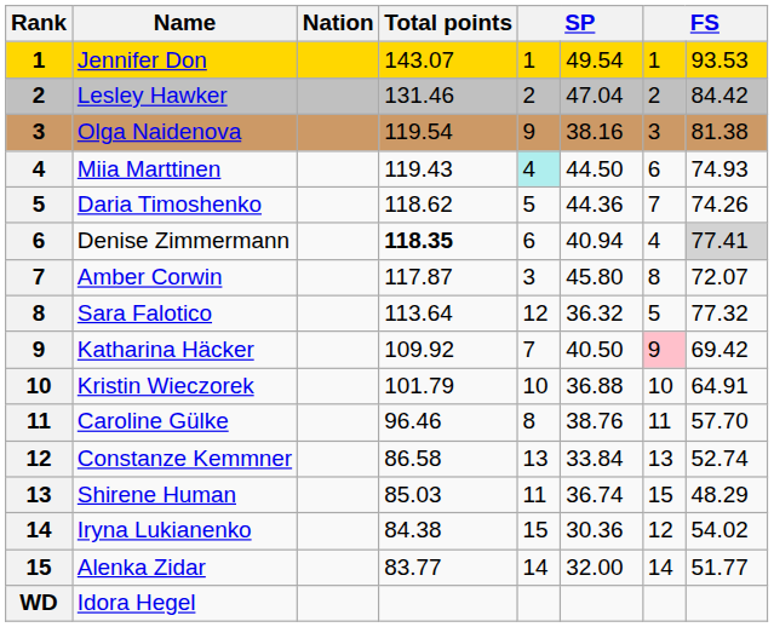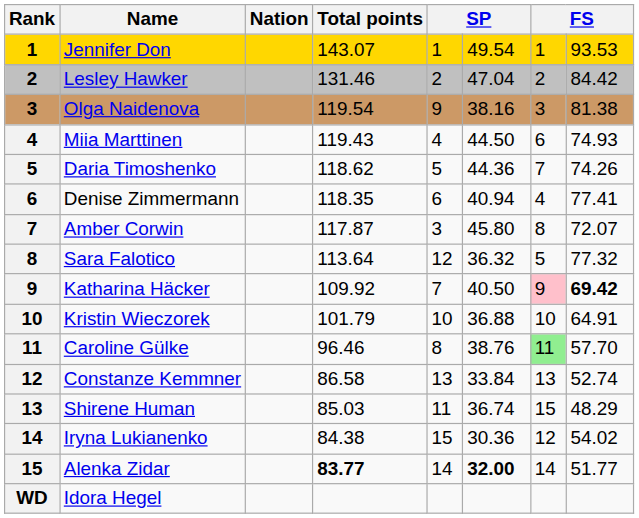Miia Marttinen | column 5: paleturquoise background -> no background
Denise Zimmermann | Total points: bold -> normal
Denise Zimmermann | column 8: lightgrey background -> no background
Katharina Häcker | column 8: normal -> bold
Caroline Gülke | column 7: no background -> lightgreen background
Alenka Zidar | Total points: normal -> bold
Alenka Zidar | column 6: normal -> bold
